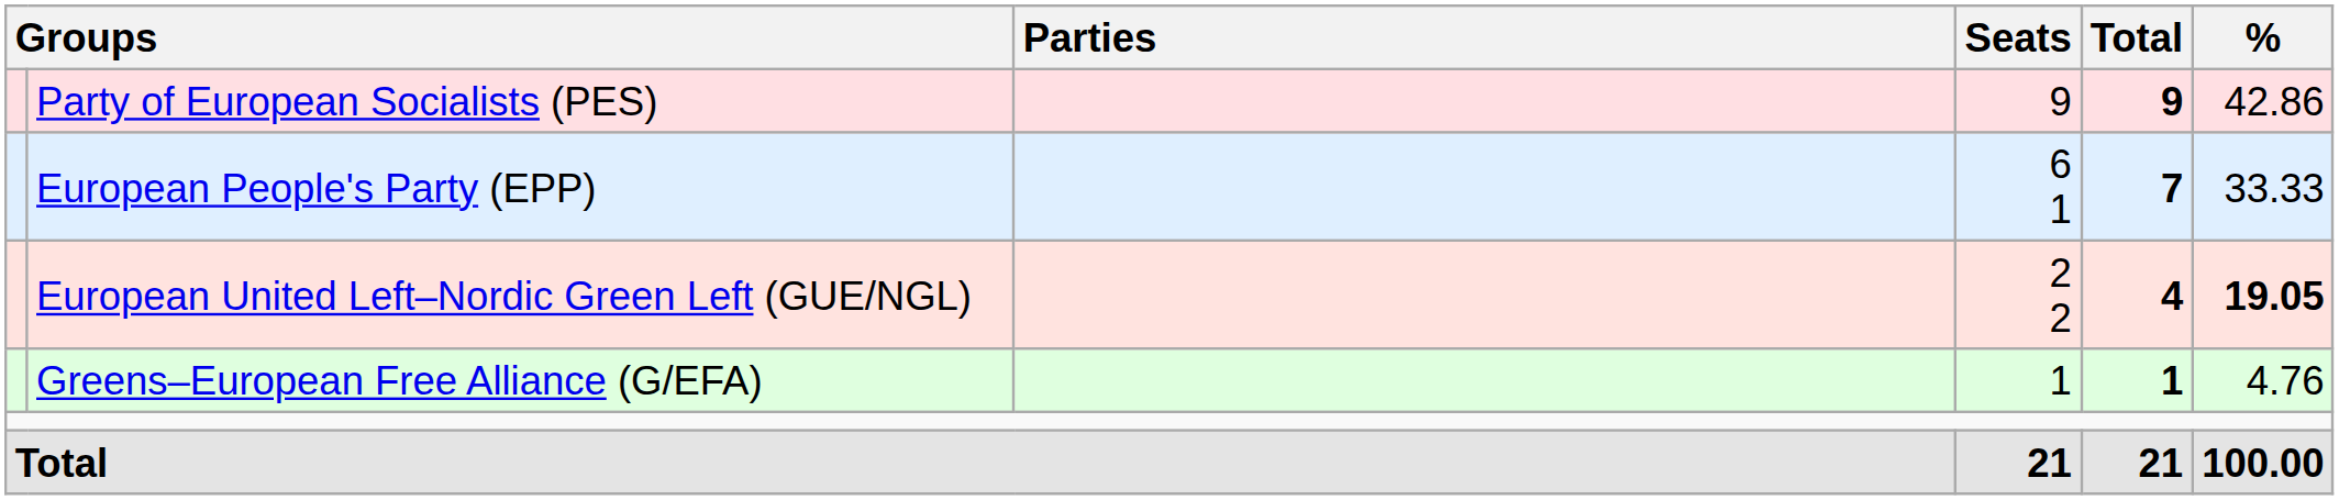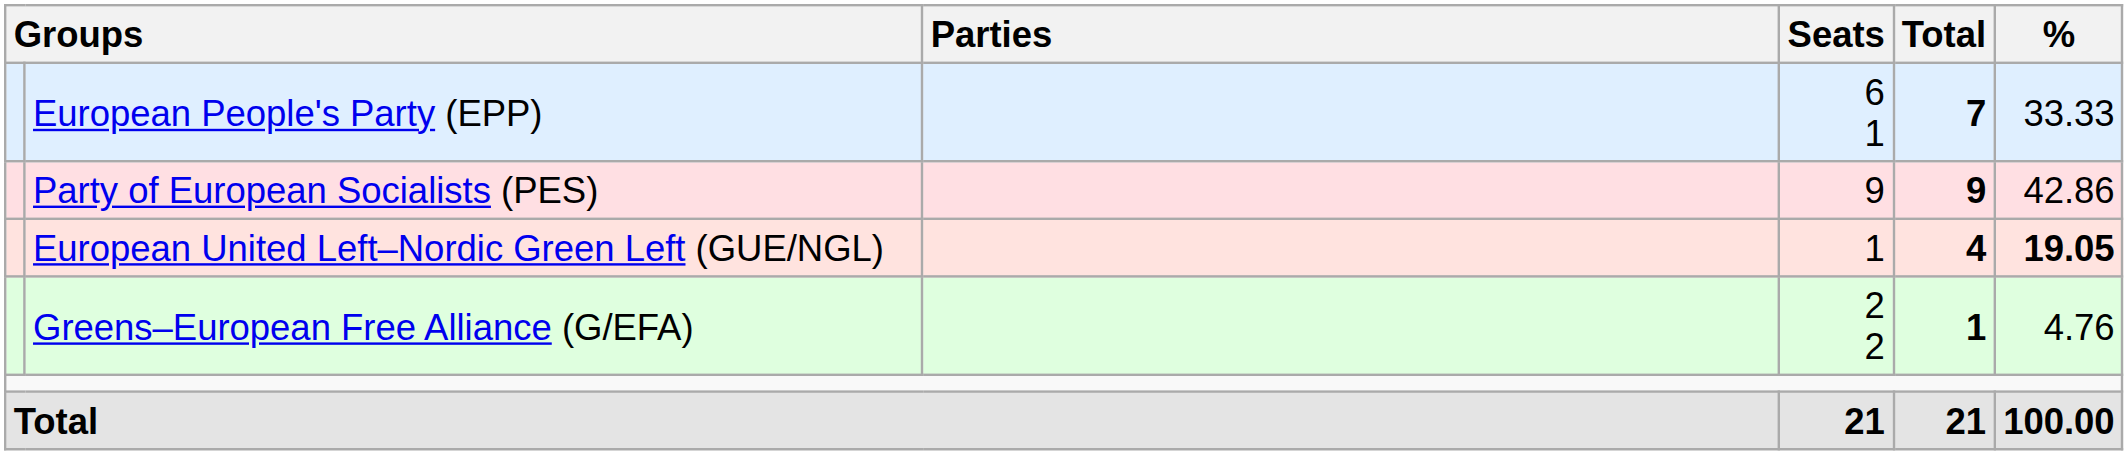rows swapped: Party of European Socialists (PES) <-> European People's Party (EPP)
European United Left–Nordic Green Left (GUE/NGL) | Seats: 2 2 -> 1
Greens–European Free Alliance (G/EFA) | Seats: 1 -> 2 2
